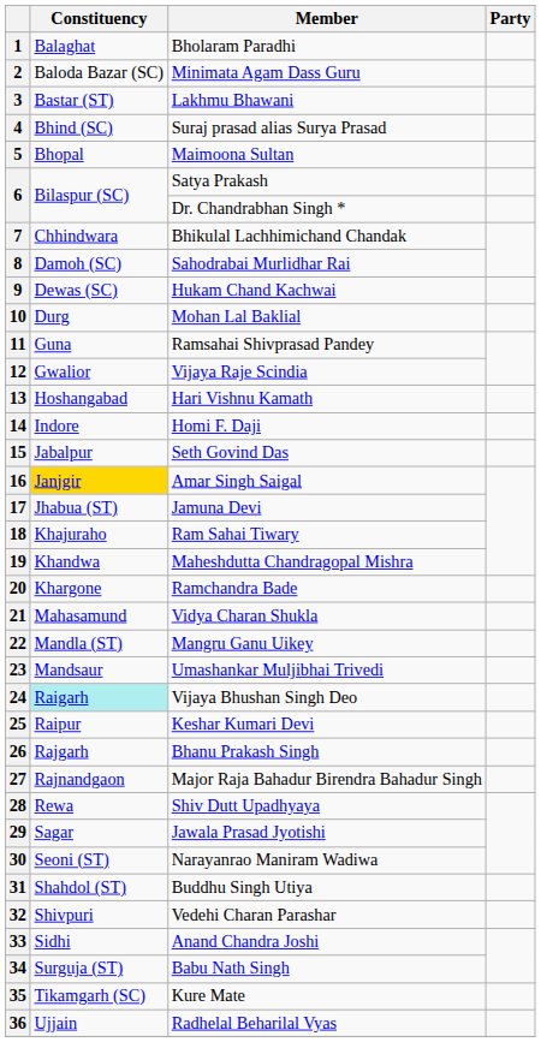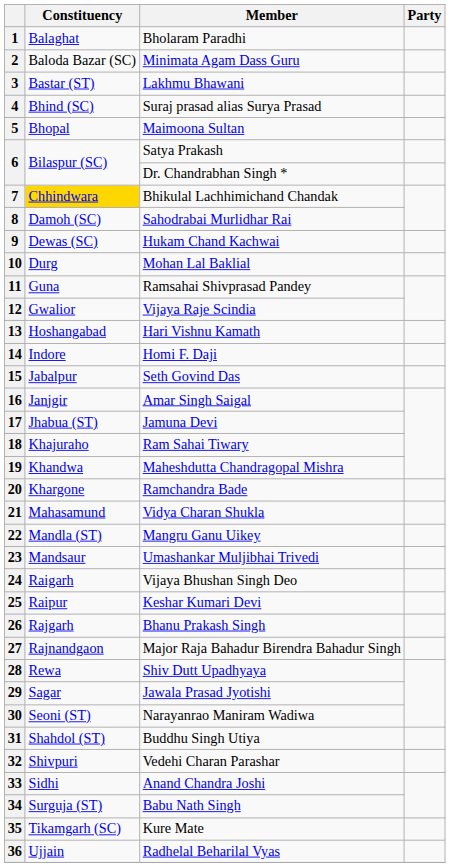7 | Constituency: no background -> gold background
16 | Constituency: gold background -> no background
24 | Constituency: paleturquoise background -> no background
